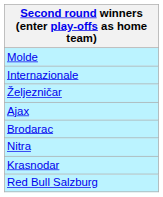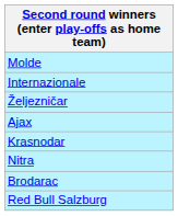row 6 | column 1: Brodarac -> Krasnodar
row 8 | column 1: Krasnodar -> Brodarac
